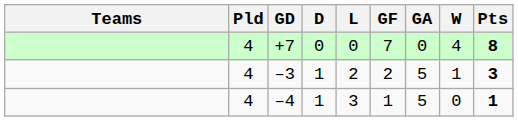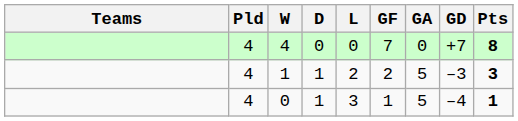columns swapped: W <-> GD
